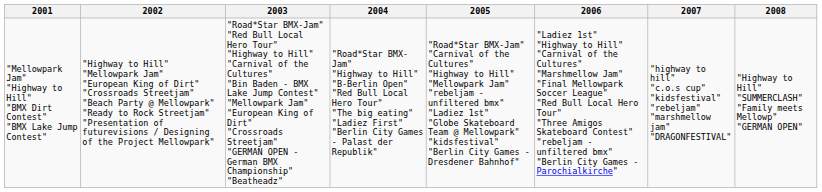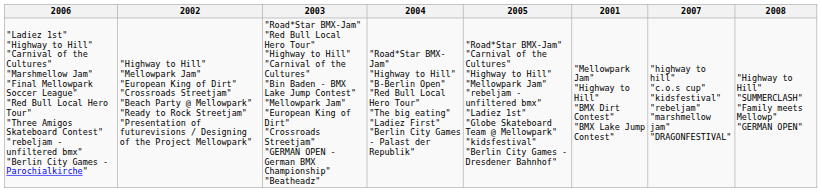columns swapped: 2001 <-> 2006
